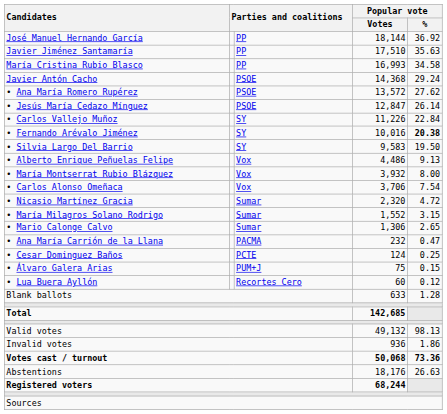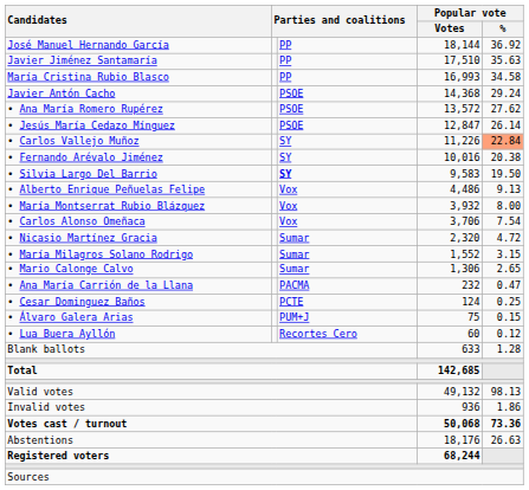• Carlos Vallejo Muñoz | Popular vote / %: no background -> lightsalmon background
• Fernando Arévalo Jiménez | Popular vote / %: bold -> normal
• Silvia Largo Del Barrio | column 3: normal -> bold
